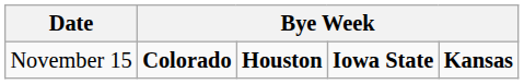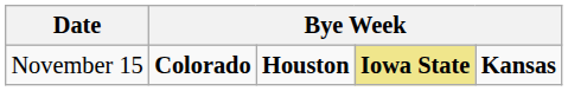November 15 | column 4: no background -> khaki background
